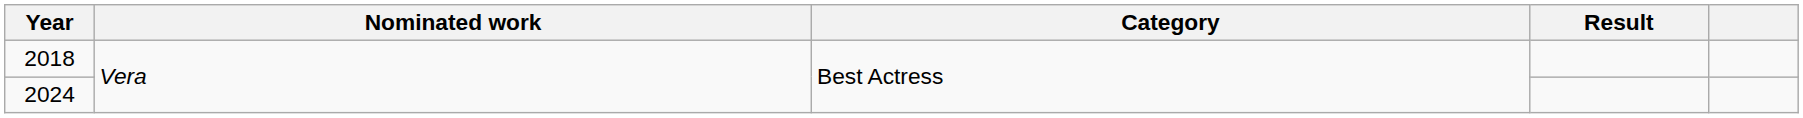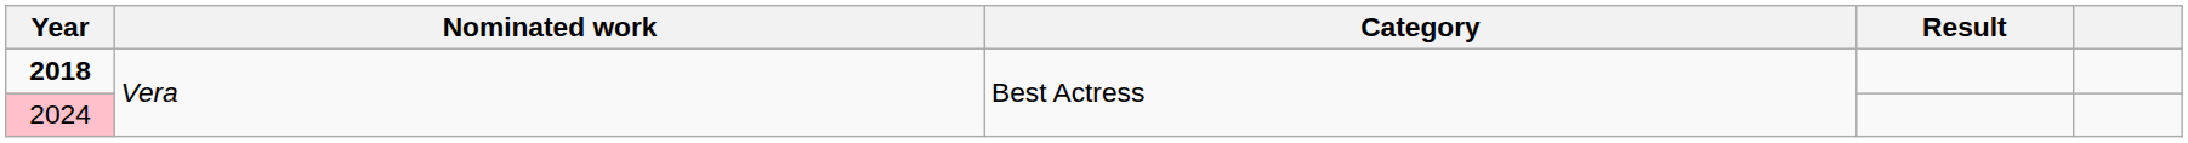2018 | Year: normal -> bold
2024 | Year: no background -> pink background
